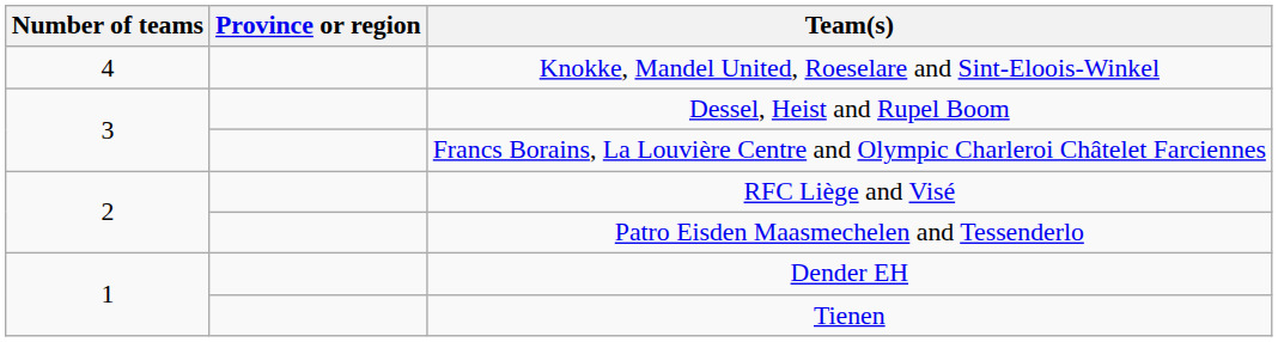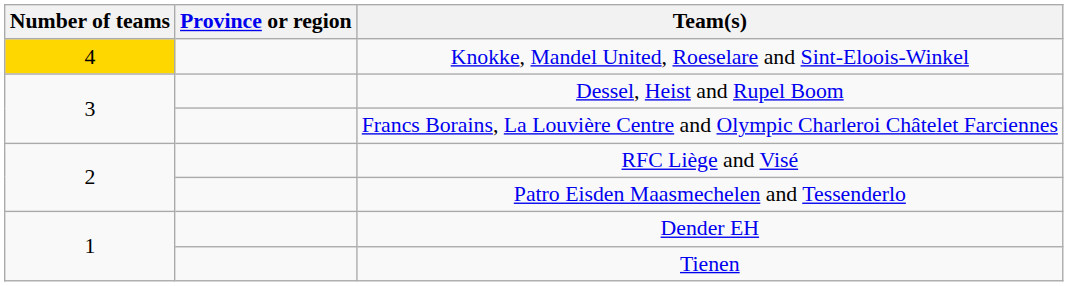Knokke, Mandel United, Roeselare and Sint-Eloois-Winkel | Number of teams: no background -> gold background
